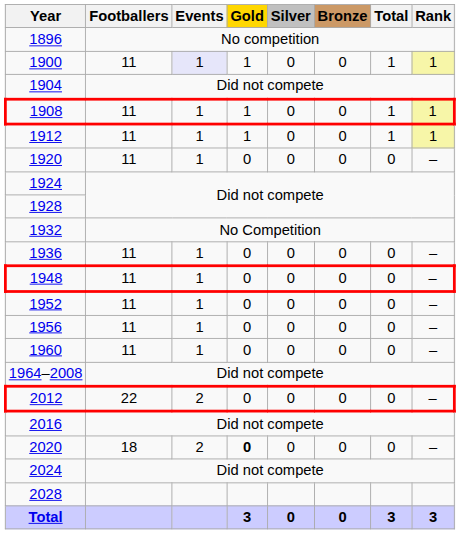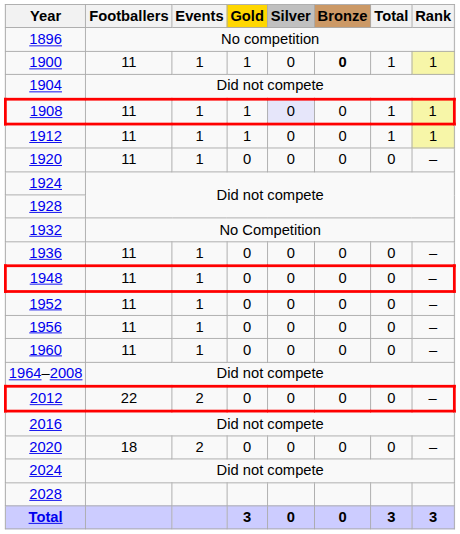1900 | Events: lavender background -> no background
1900 | Bronze: normal -> bold
1908 | Silver: no background -> lavender background
2020 | Gold: bold -> normal
